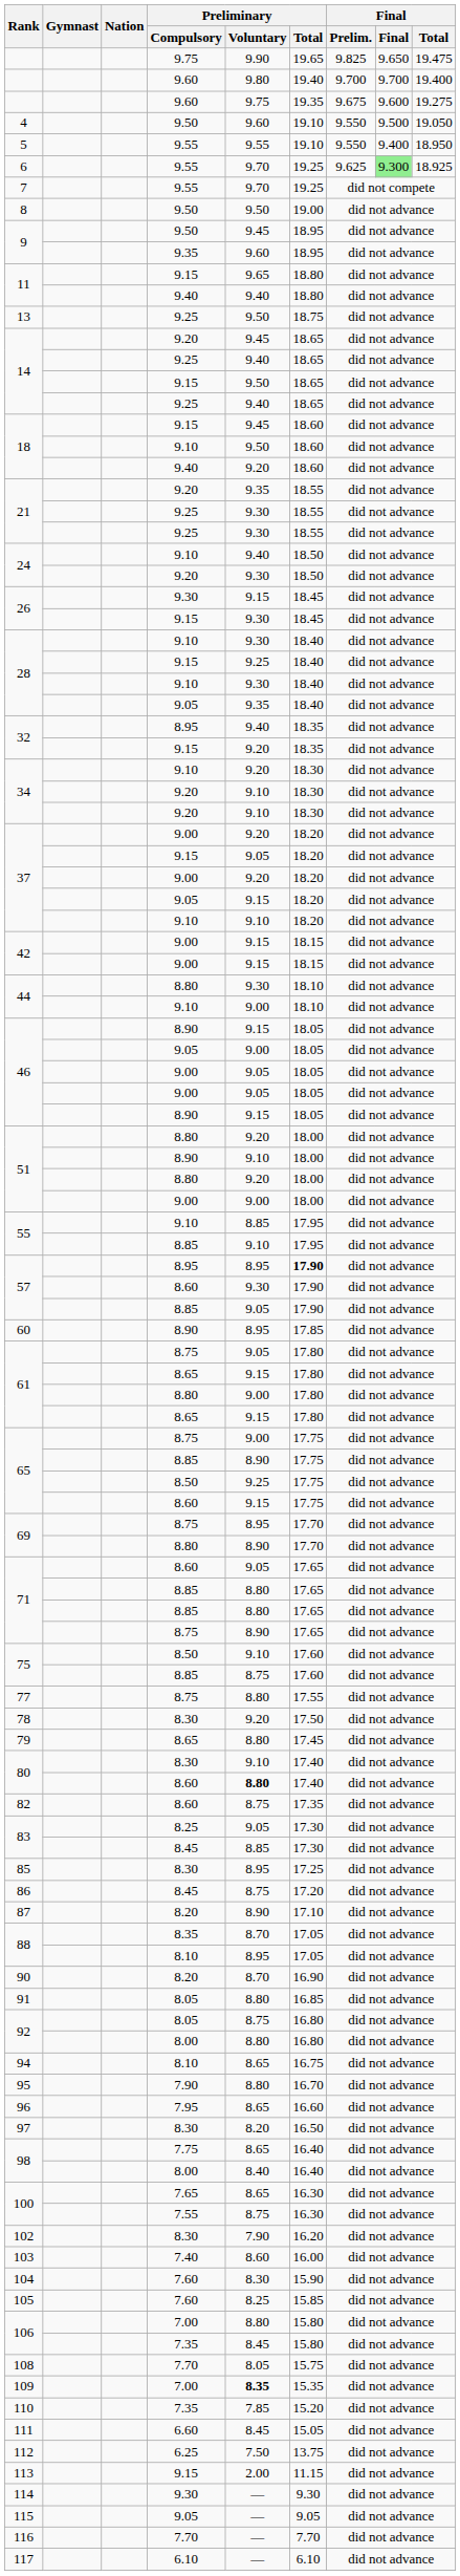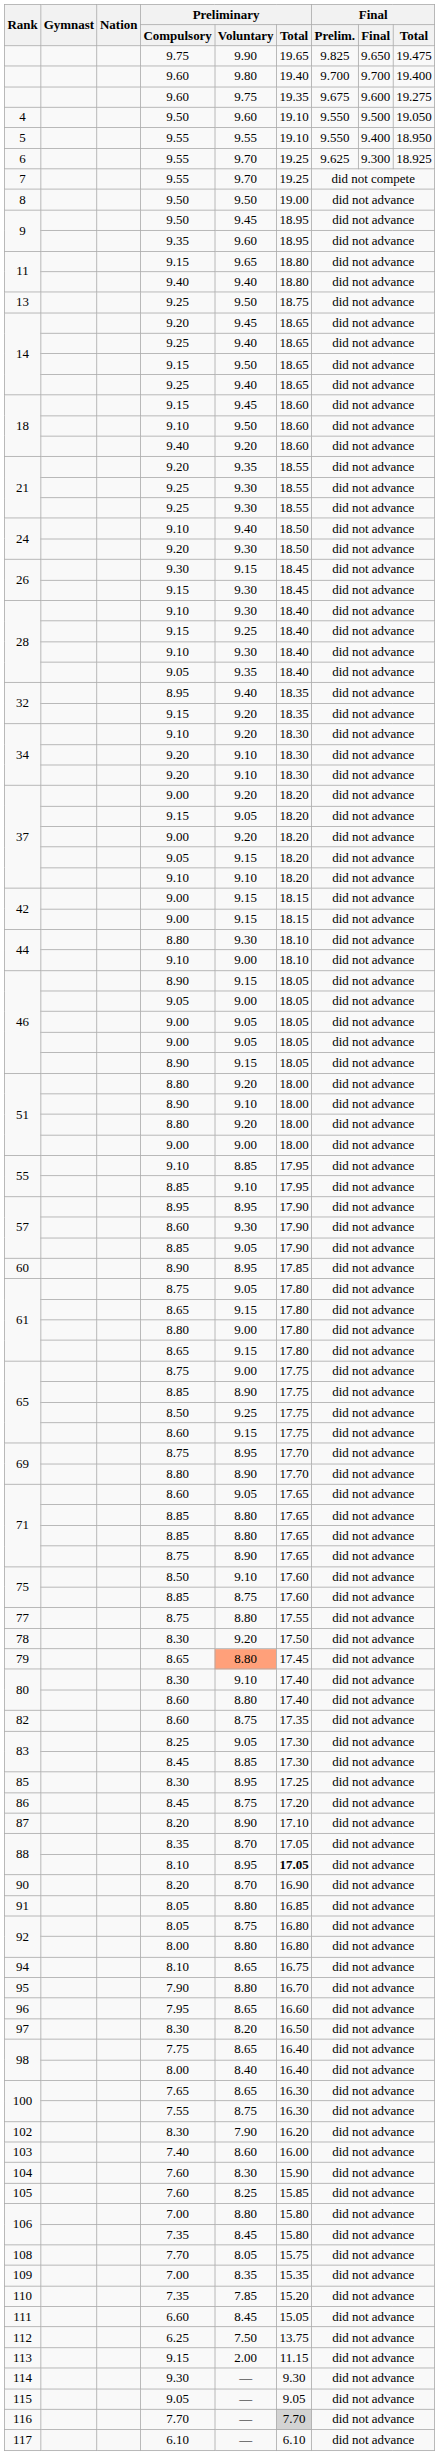6 | Final: lightgreen background -> no background
57 / 8.95 | Preliminary / Total: bold -> normal
79 | Preliminary / Voluntary: no background -> lightsalmon background
80 / 8.60 | Preliminary / Voluntary: bold -> normal
88 / 8.10 | Preliminary / Total: normal -> bold
109 | Preliminary / Voluntary: bold -> normal
116 | Preliminary / Total: no background -> lightgrey background
